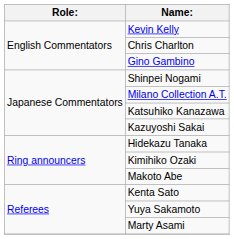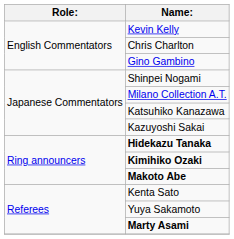Hidekazu Tanaka | Name:: normal -> bold
Kimihiko Ozaki | Name:: normal -> bold
Makoto Abe | Name:: normal -> bold
Marty Asami | Name:: normal -> bold
